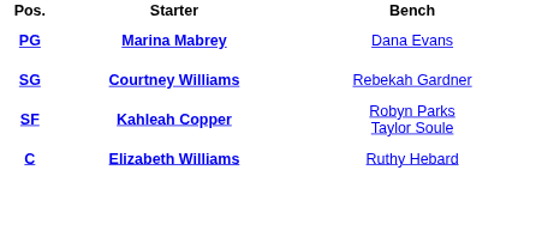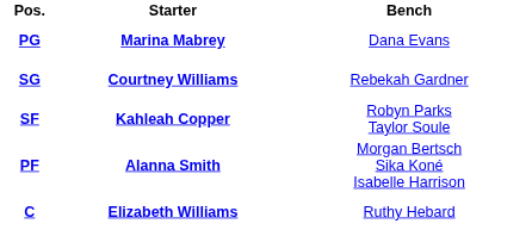+ row: PF | Alanna Smith | Morgan Bertsch Sika Koné Isabelle Harrison
